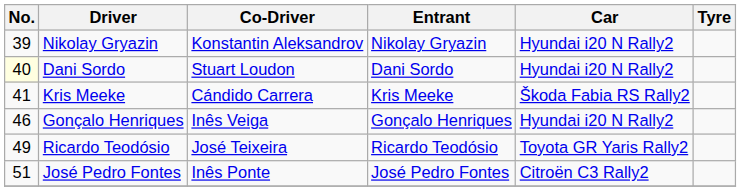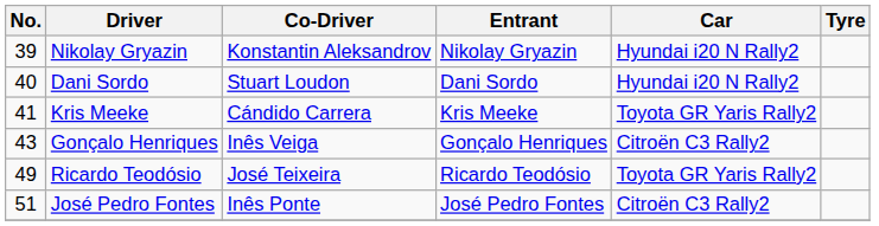row 3 | No.: lightyellow background -> no background
row 4 | Car: Škoda Fabia RS Rally2 -> Toyota GR Yaris Rally2
row 5 | No.: 46 -> 43
row 5 | Car: Hyundai i20 N Rally2 -> Citroën C3 Rally2
